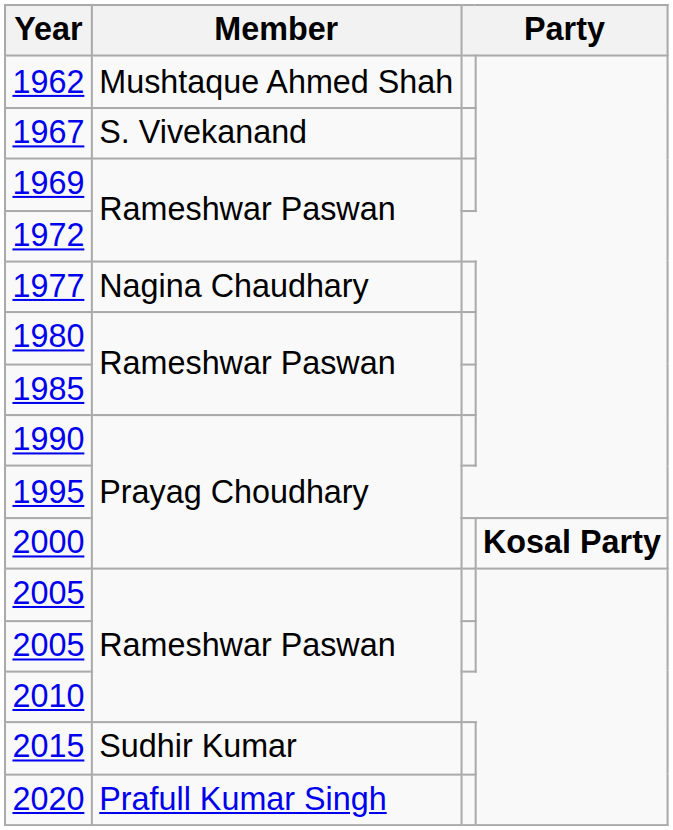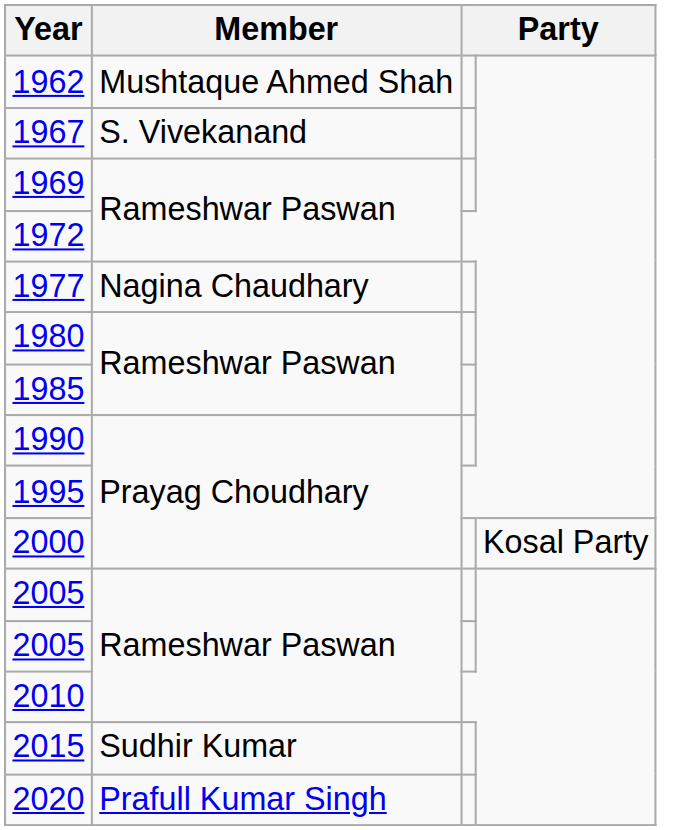2000 | column 4: bold -> normal
